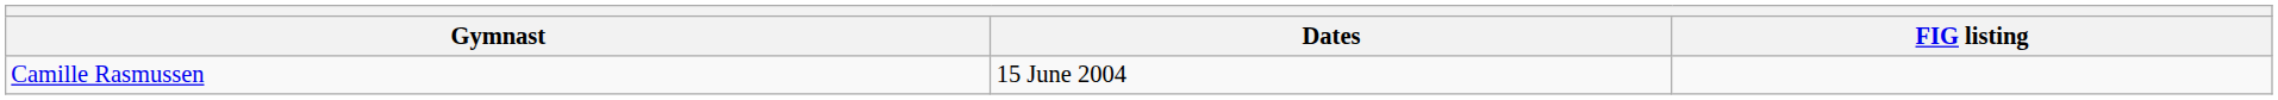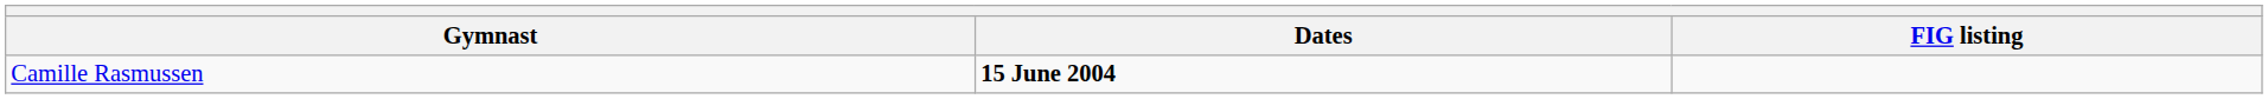Camille Rasmussen | Dates: normal -> bold
